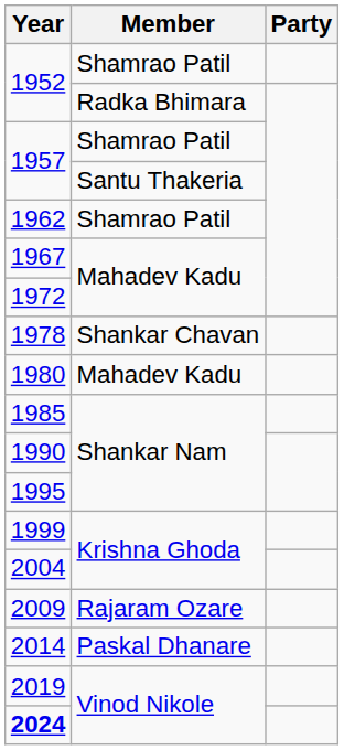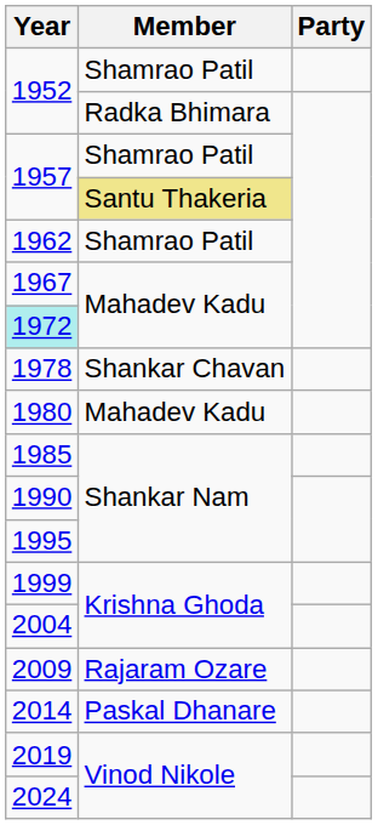1957 / Santu Thakeria | Member: no background -> khaki background
1972 | Year: no background -> paleturquoise background
2024 | Year: bold -> normal
